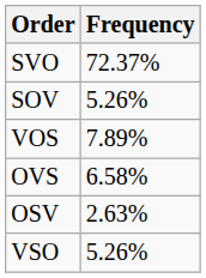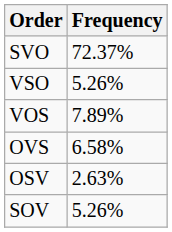rows swapped: VSO <-> SOV
